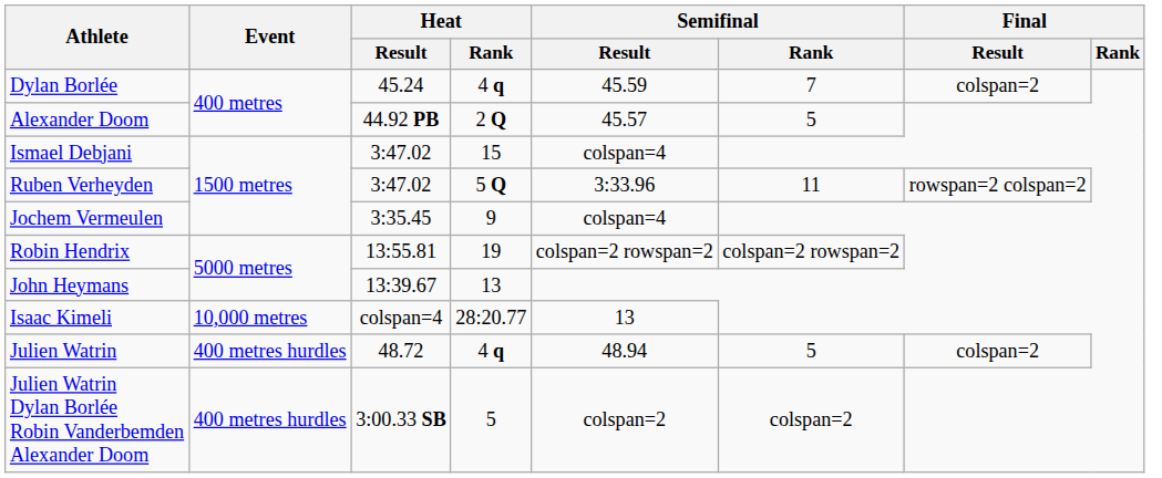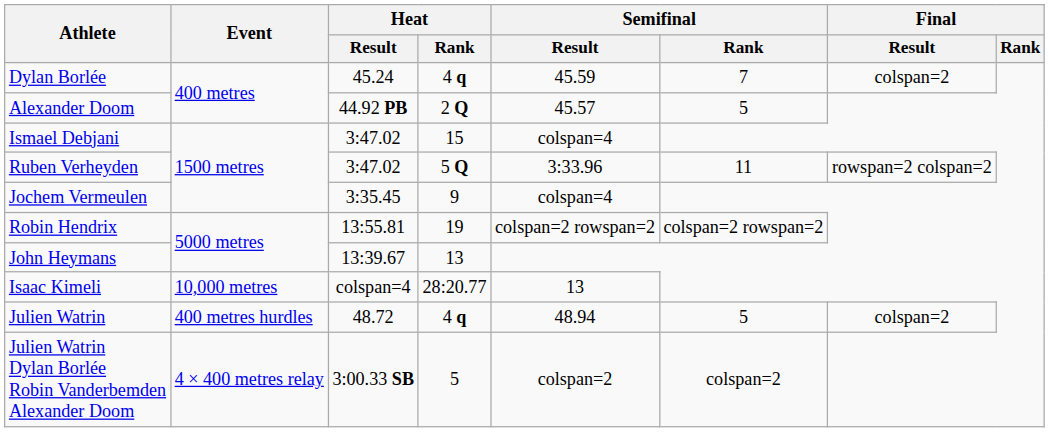Julien Watrin Dylan Borlée Robin Vanderbemden Alexander Doom | Event: 400 metres hurdles -> 4 × 400 metres relay
